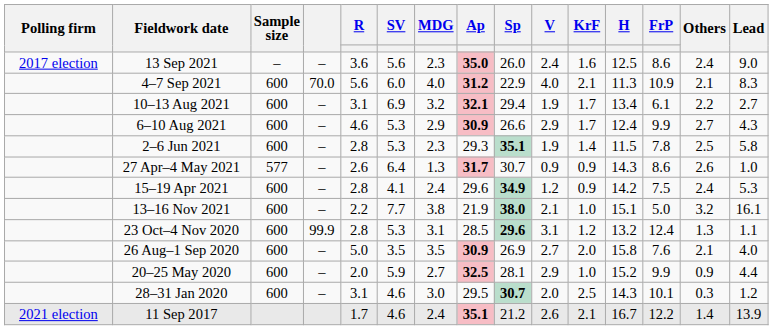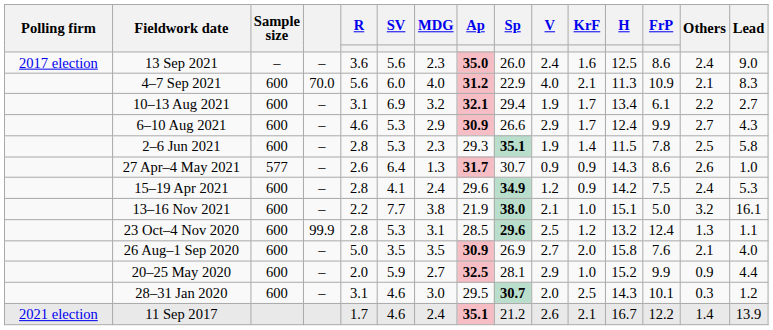23 Oct–4 Nov 2020 | V: 3.1 -> 2.5
